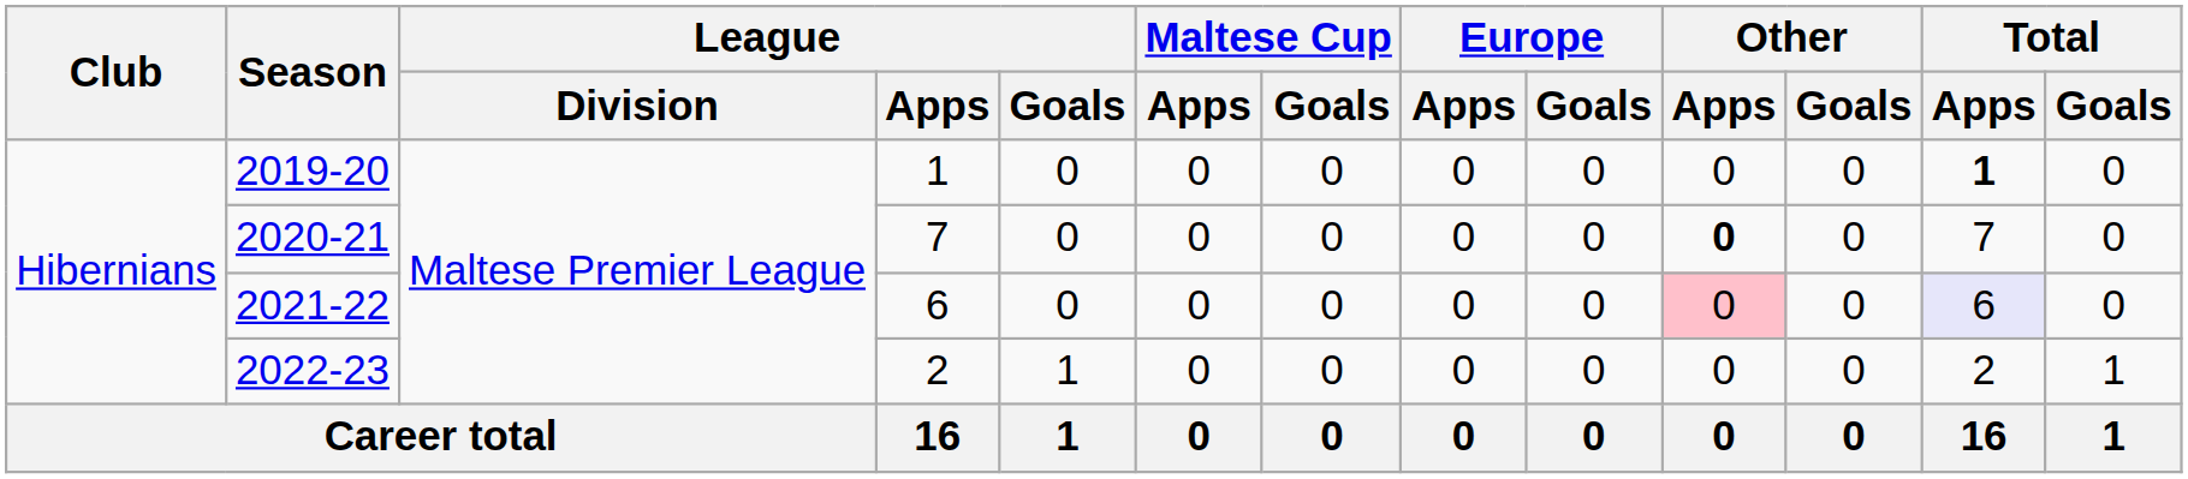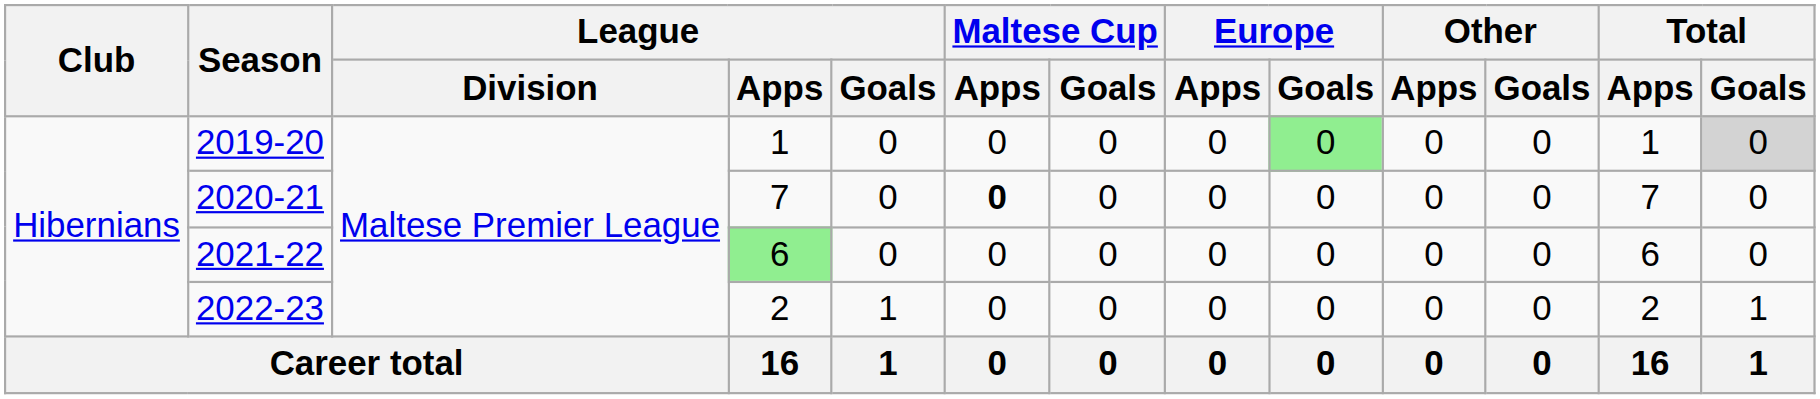2019-20 | Europe / Goals: no background -> lightgreen background
2019-20 | Total / Apps: bold -> normal
2019-20 | Total / Goals: no background -> lightgrey background
2020-21 | Maltese Cup / Apps: normal -> bold
2020-21 | Other / Apps: bold -> normal
2021-22 | League / Apps: no background -> lightgreen background
2021-22 | Other / Apps: pink background -> no background
2021-22 | Total / Apps: lavender background -> no background
